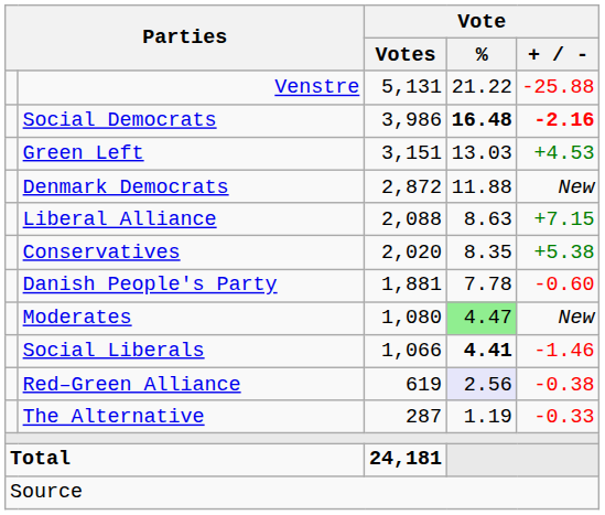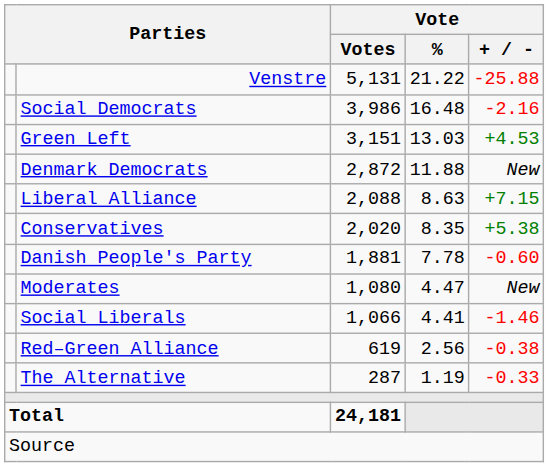Social Democrats | Vote / %: bold -> normal
Social Democrats | Vote / + / -: bold -> normal
Moderates | Vote / %: lightgreen background -> no background
Social Liberals | Vote / %: bold -> normal
Red–Green Alliance | Vote / %: lavender background -> no background
